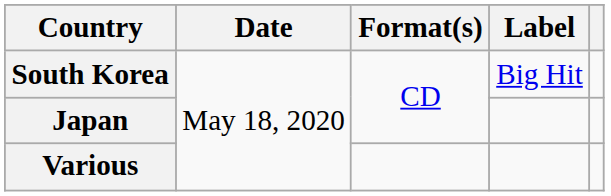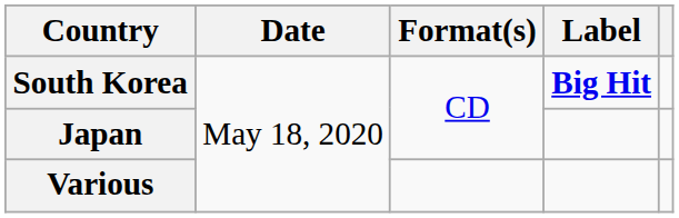South Korea | Label: normal -> bold
